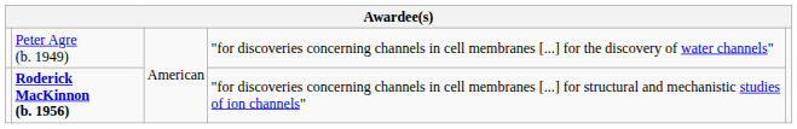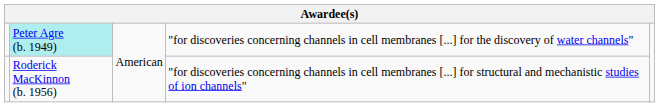Peter Agre (b. 1949) | column 2: no background -> paleturquoise background
Roderick MacKinnon (b. 1956) | column 2: bold -> normal
